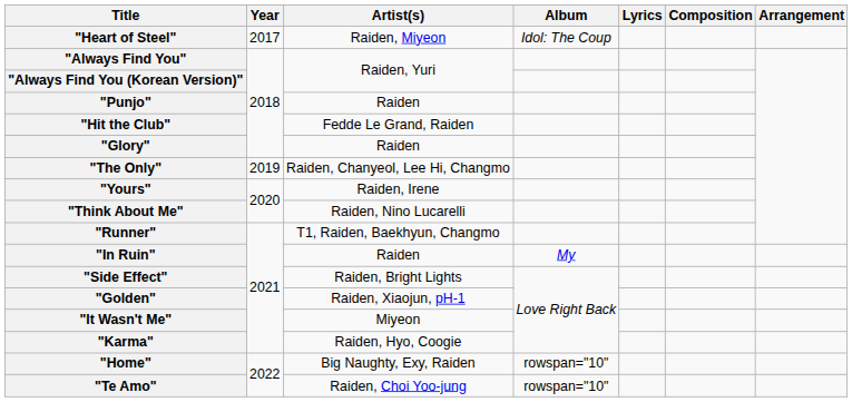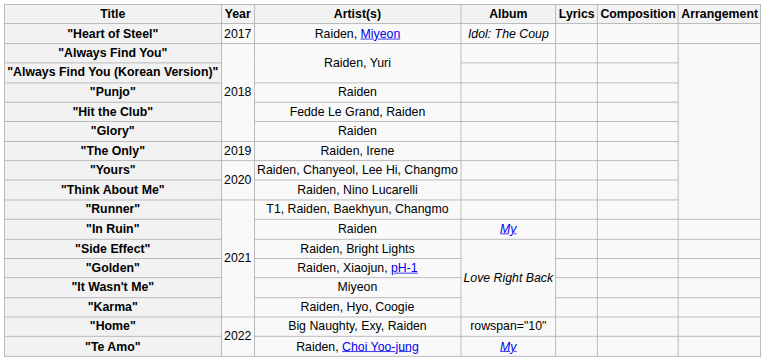"The Only" | Artist(s): Raiden, Chanyeol, Lee Hi, Changmo -> Raiden, Irene
"Yours" | Artist(s): Raiden, Irene -> Raiden, Chanyeol, Lee Hi, Changmo
"Te Amo" | Album: rowspan="10" -> My
